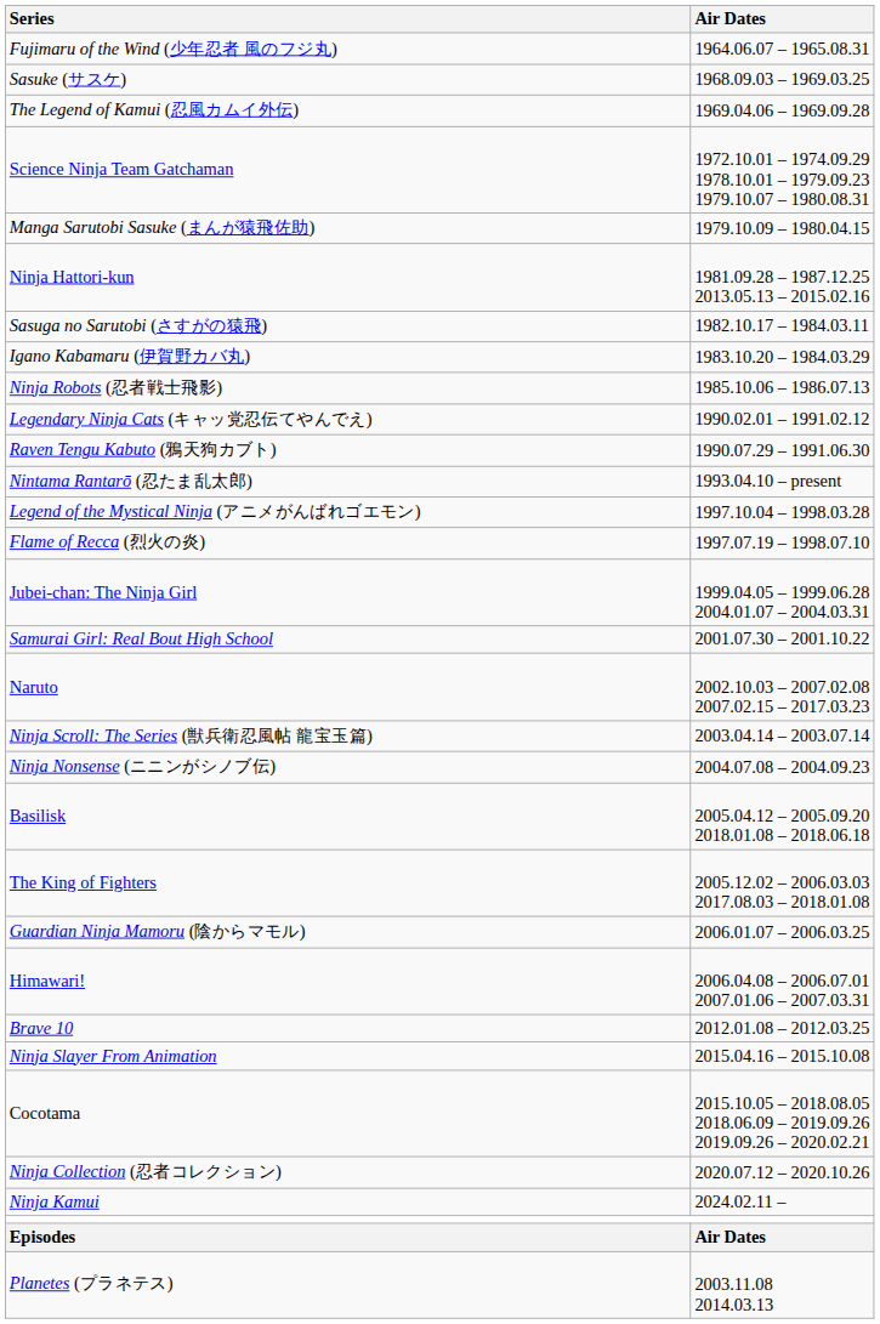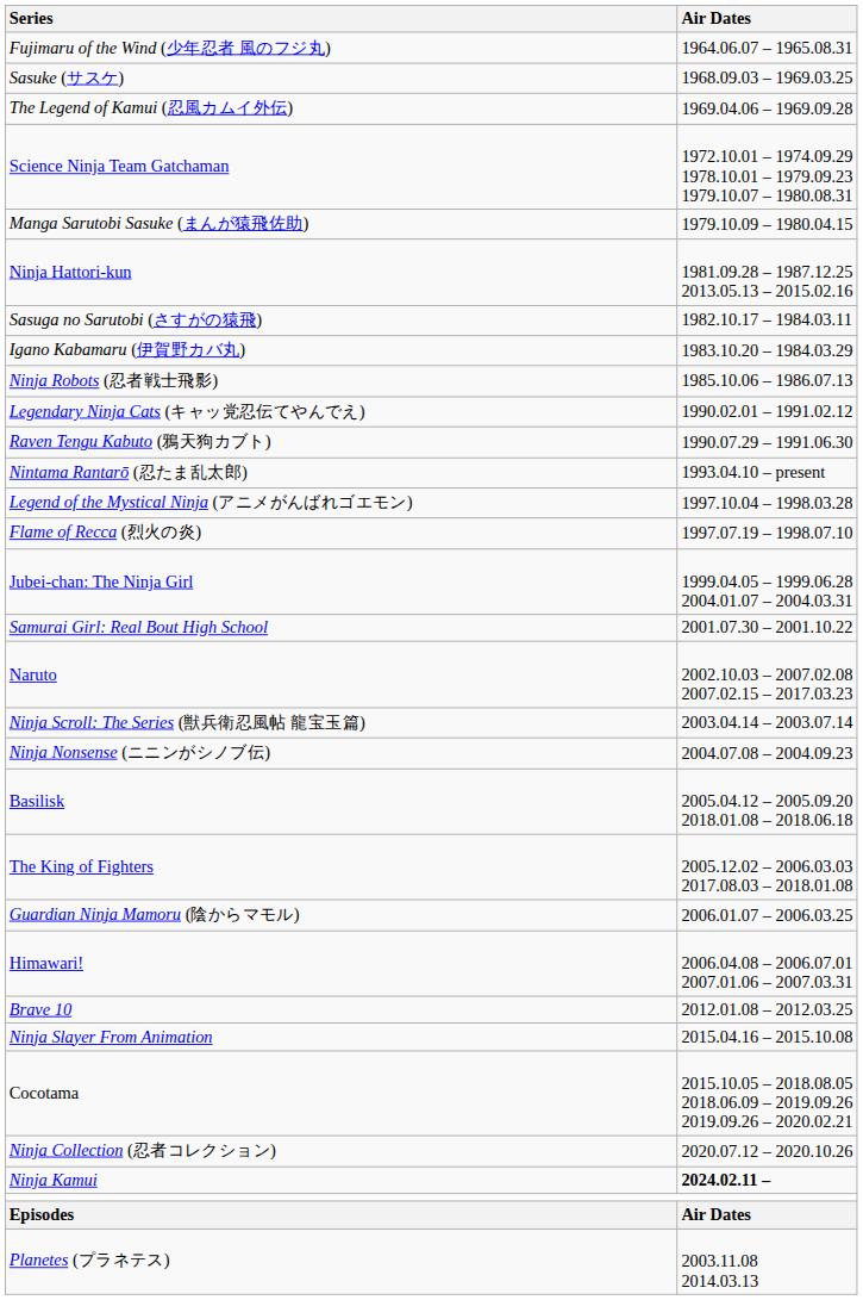Ninja Kamui | Air Dates: normal -> bold
